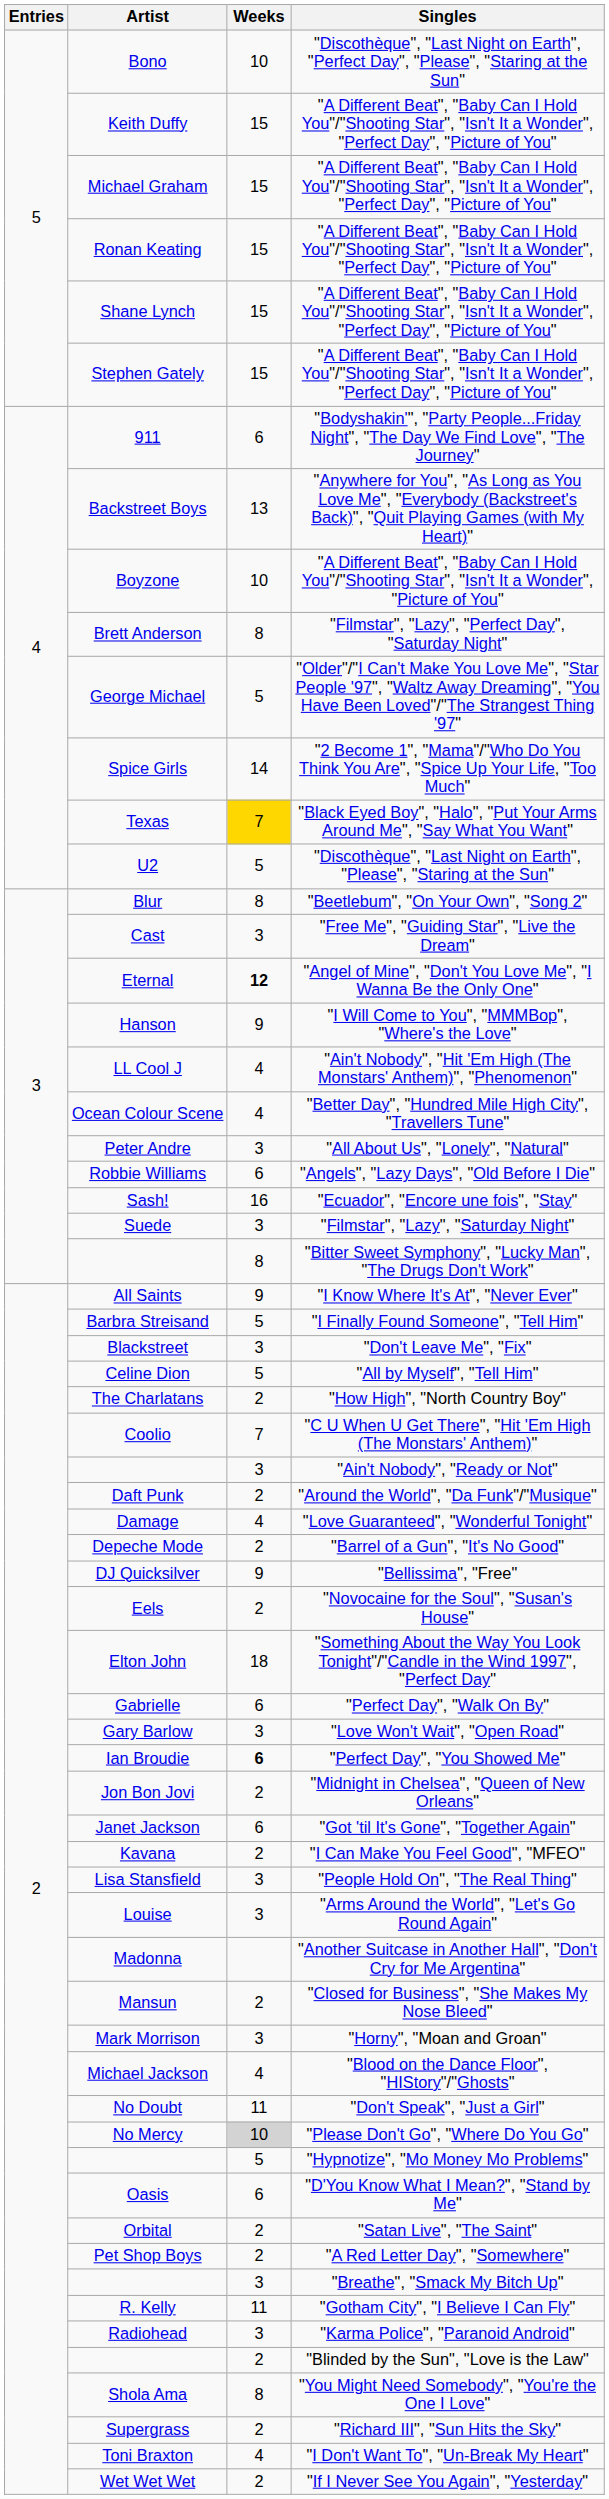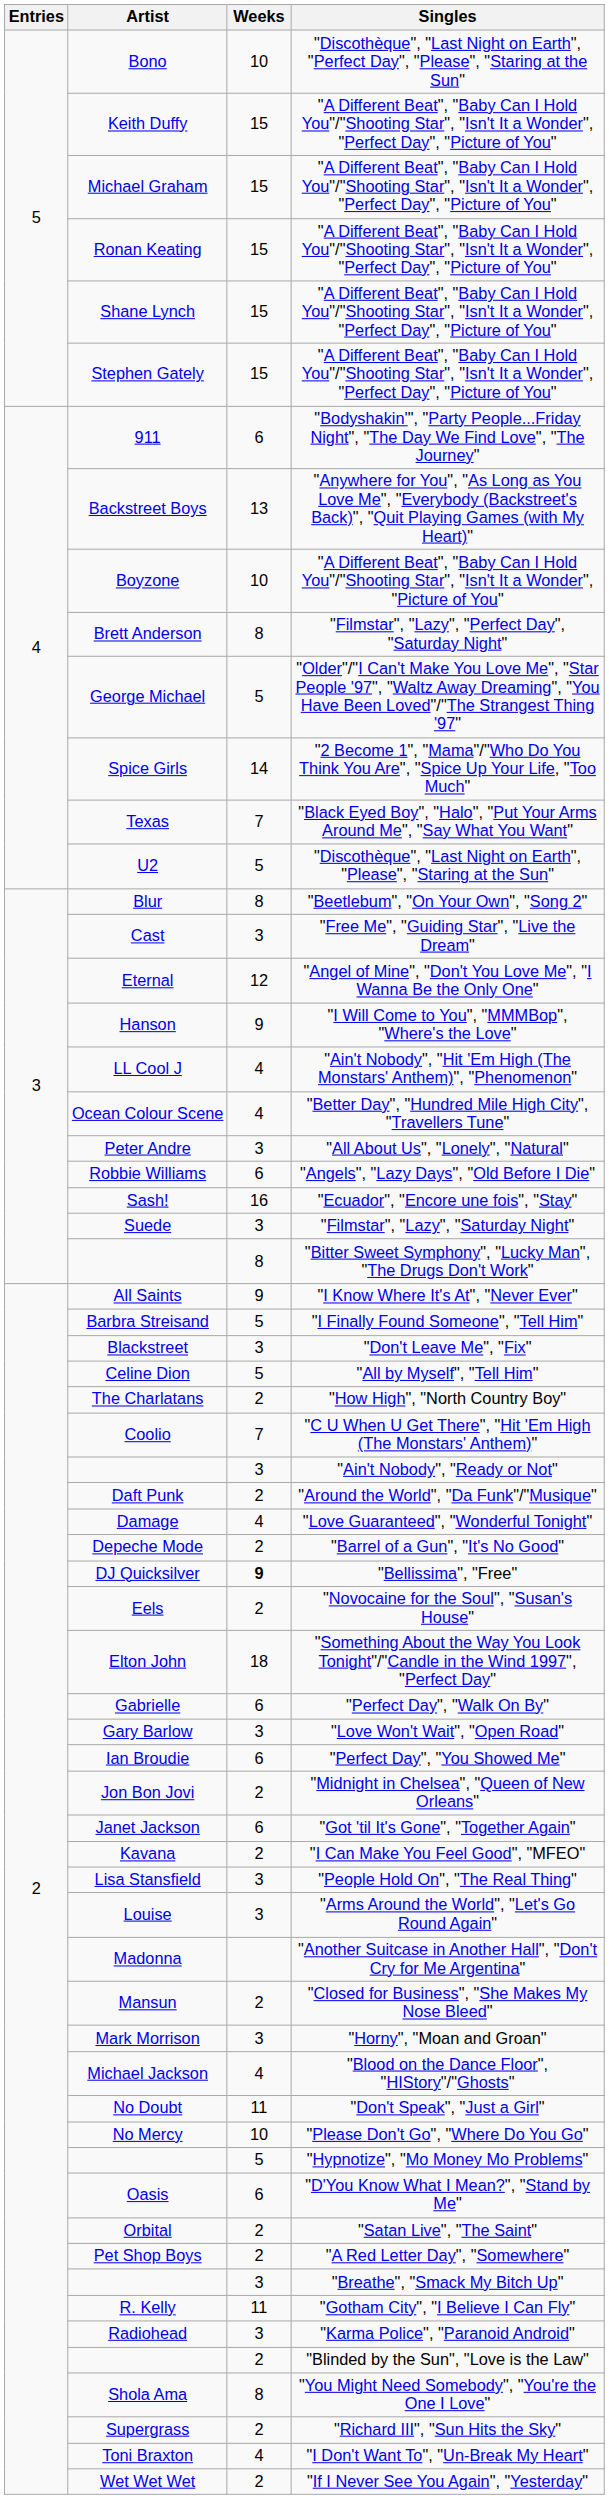Texas | Weeks: gold background -> no background
Eternal | Weeks: bold -> normal
DJ Quicksilver | Weeks: normal -> bold
Ian Broudie | Weeks: bold -> normal
No Mercy | Weeks: lightgrey background -> no background
